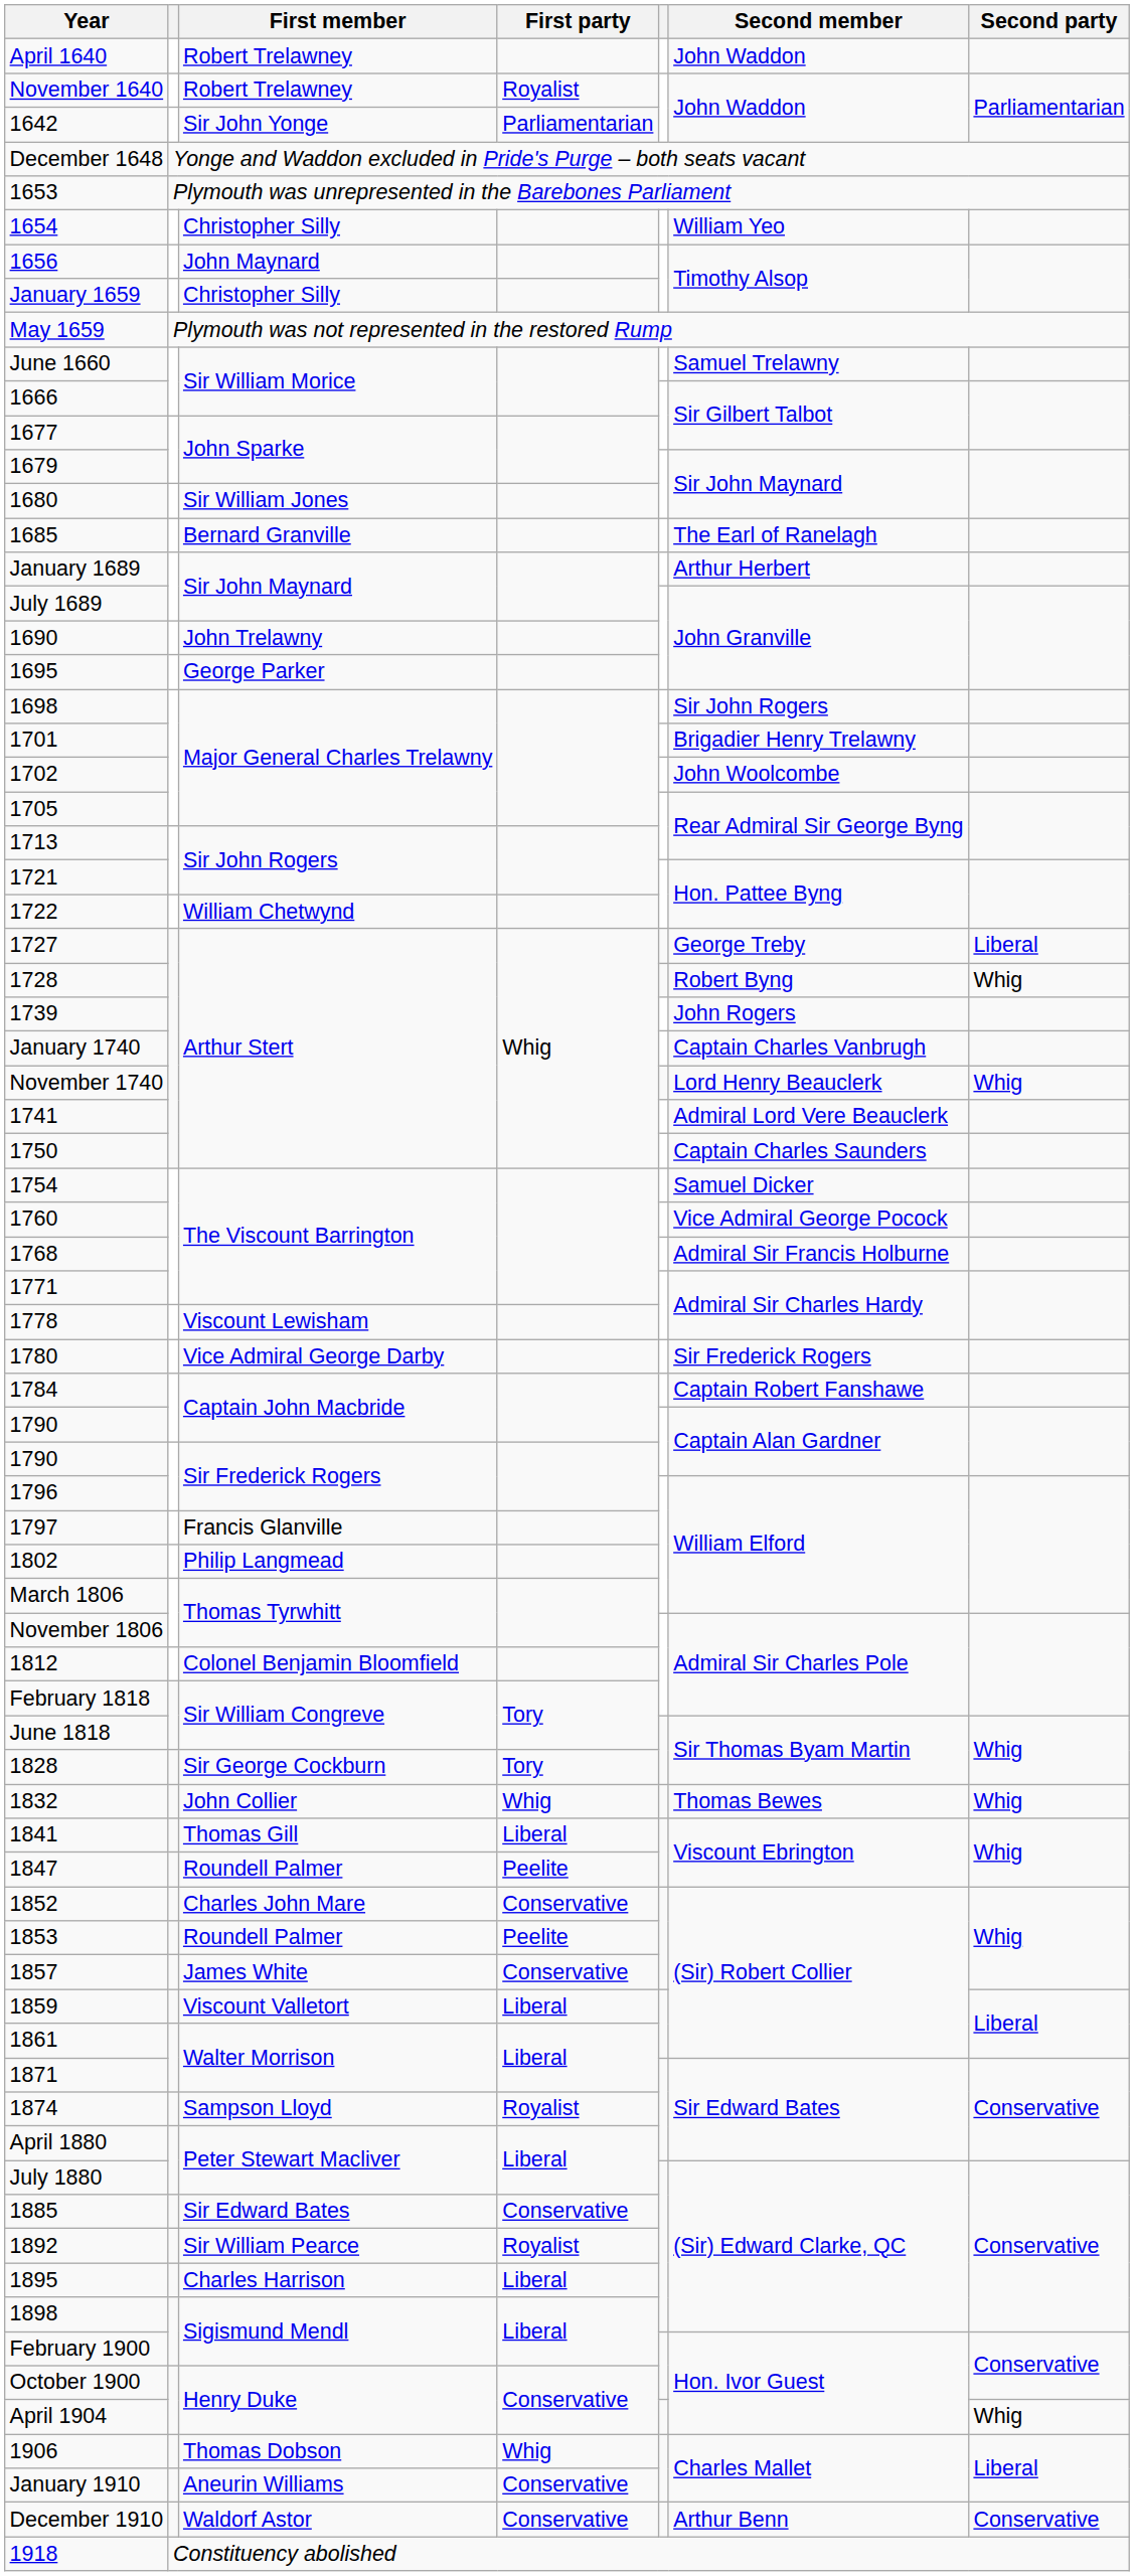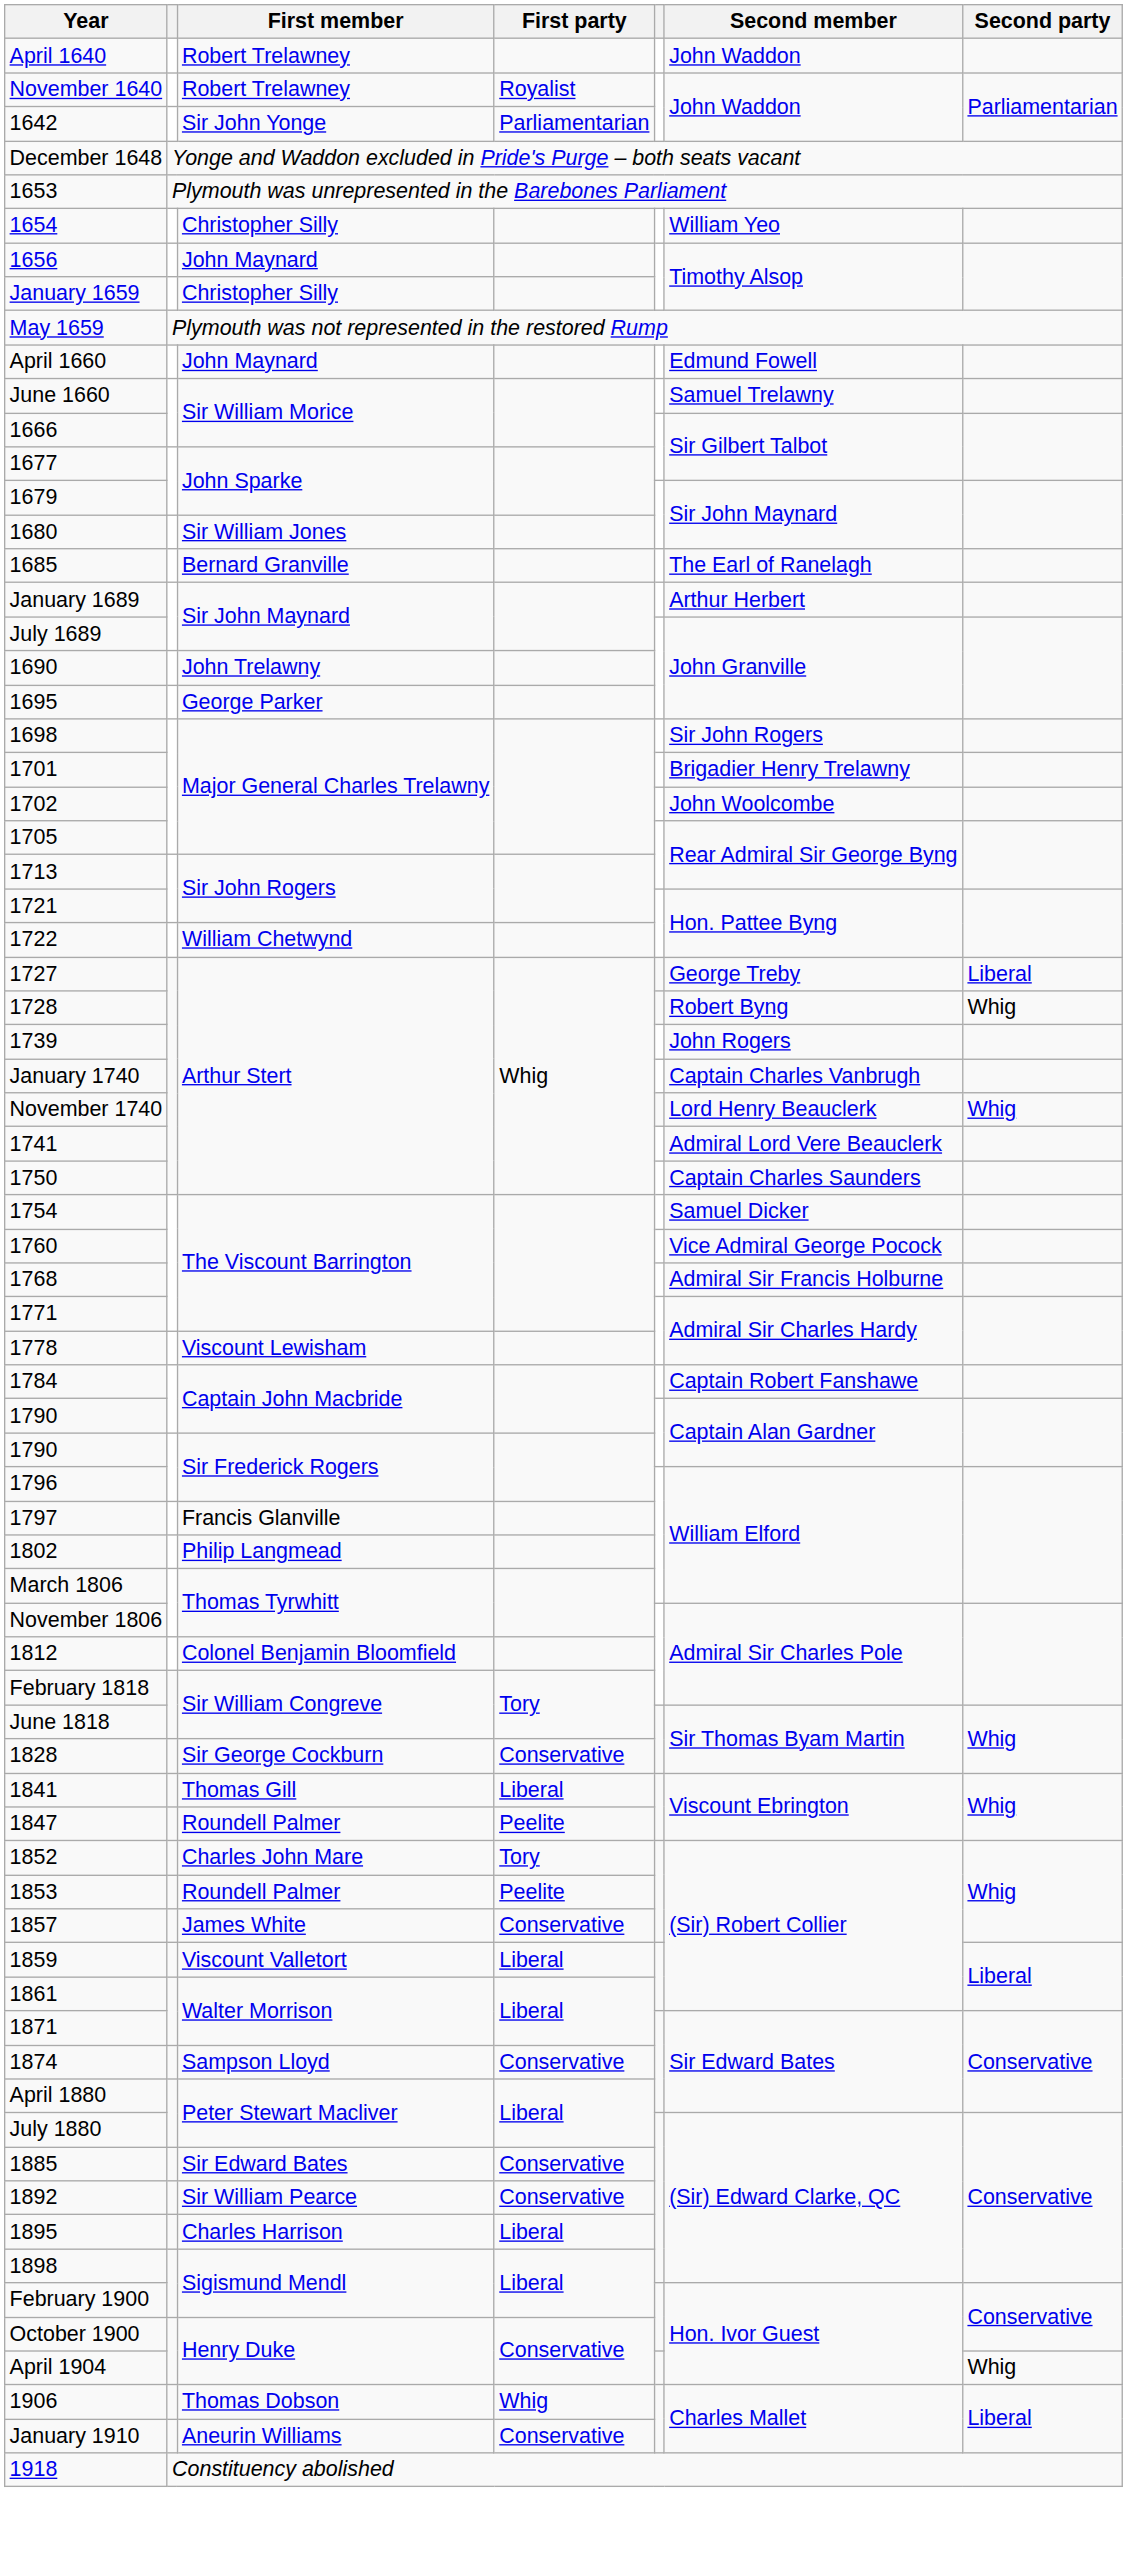+ row: April 1660 | John Maynard | Edmund Fowell
- row: 1780 | Vice Admiral George Darby | Sir Frederick Rogers
1828 | First party: Tory -> Conservative
- row: 1832 | John Collier | Whig | Thomas Bewes | Whig
1852 | First party: Conservative -> Tory
1874 | First party: Royalist -> Conservative
1892 | First party: Royalist -> Conservative
- row: December 1910 | Waldorf Astor | Conservative | Arthur Benn | Conservative
